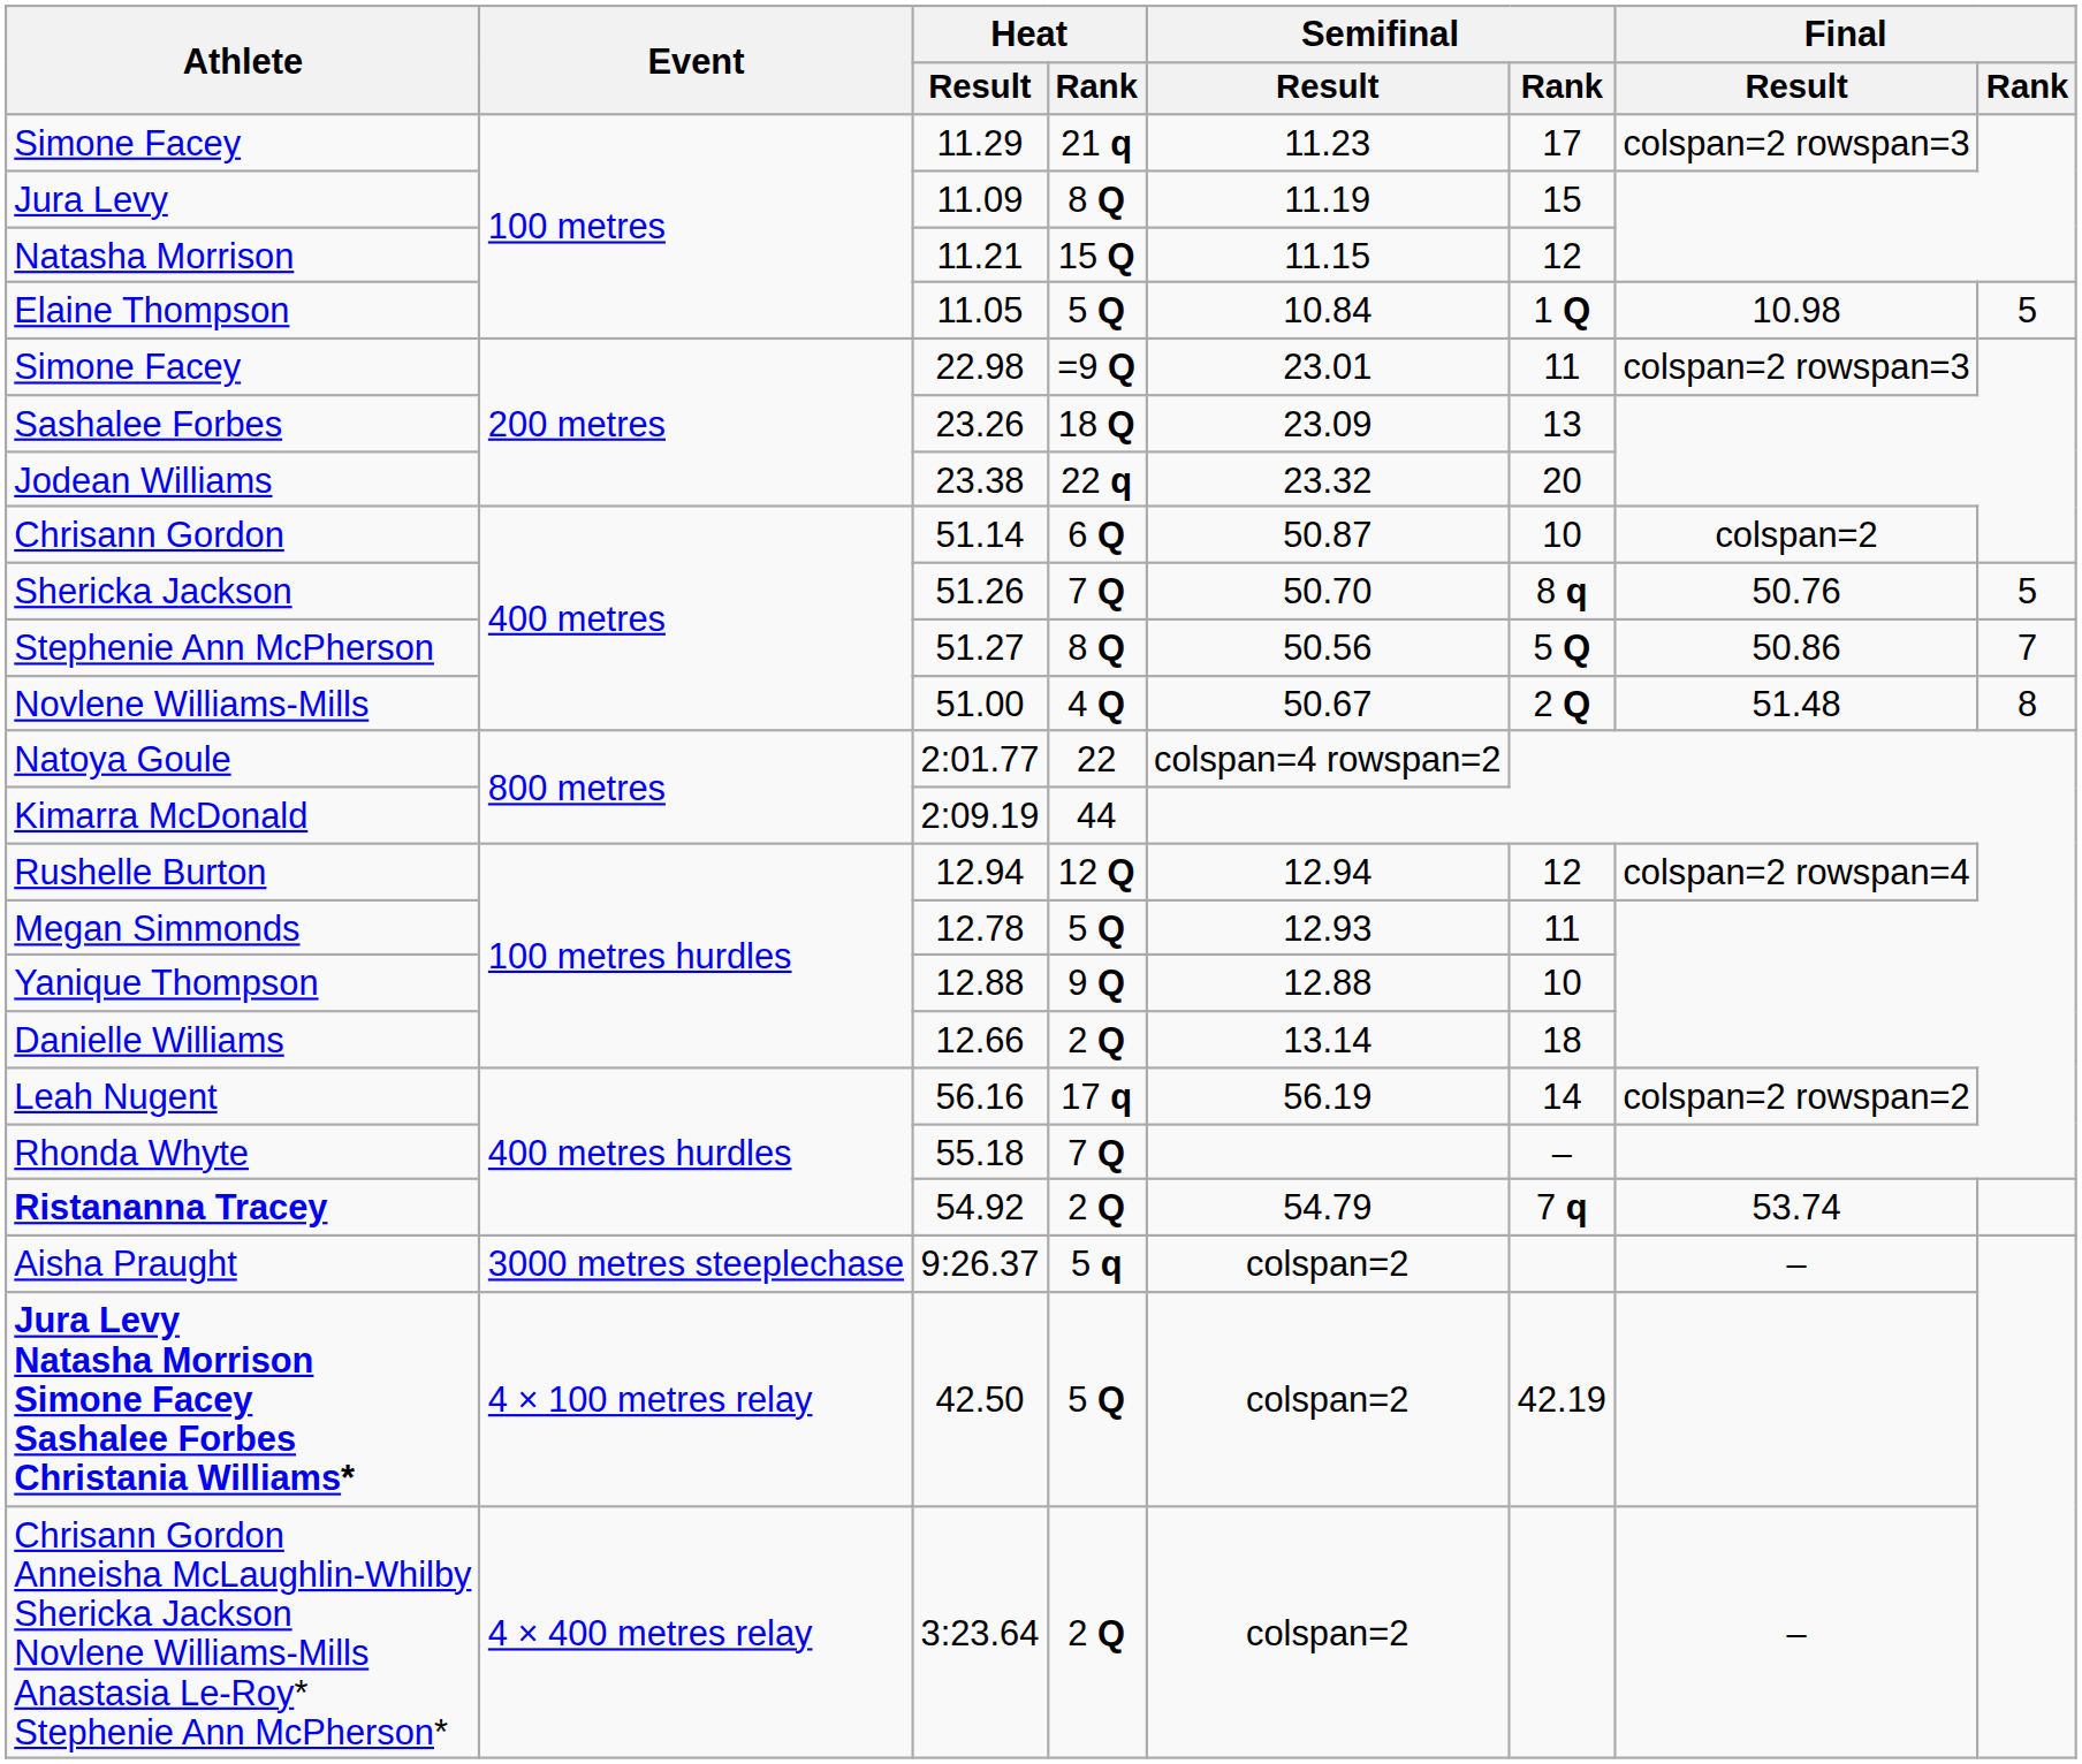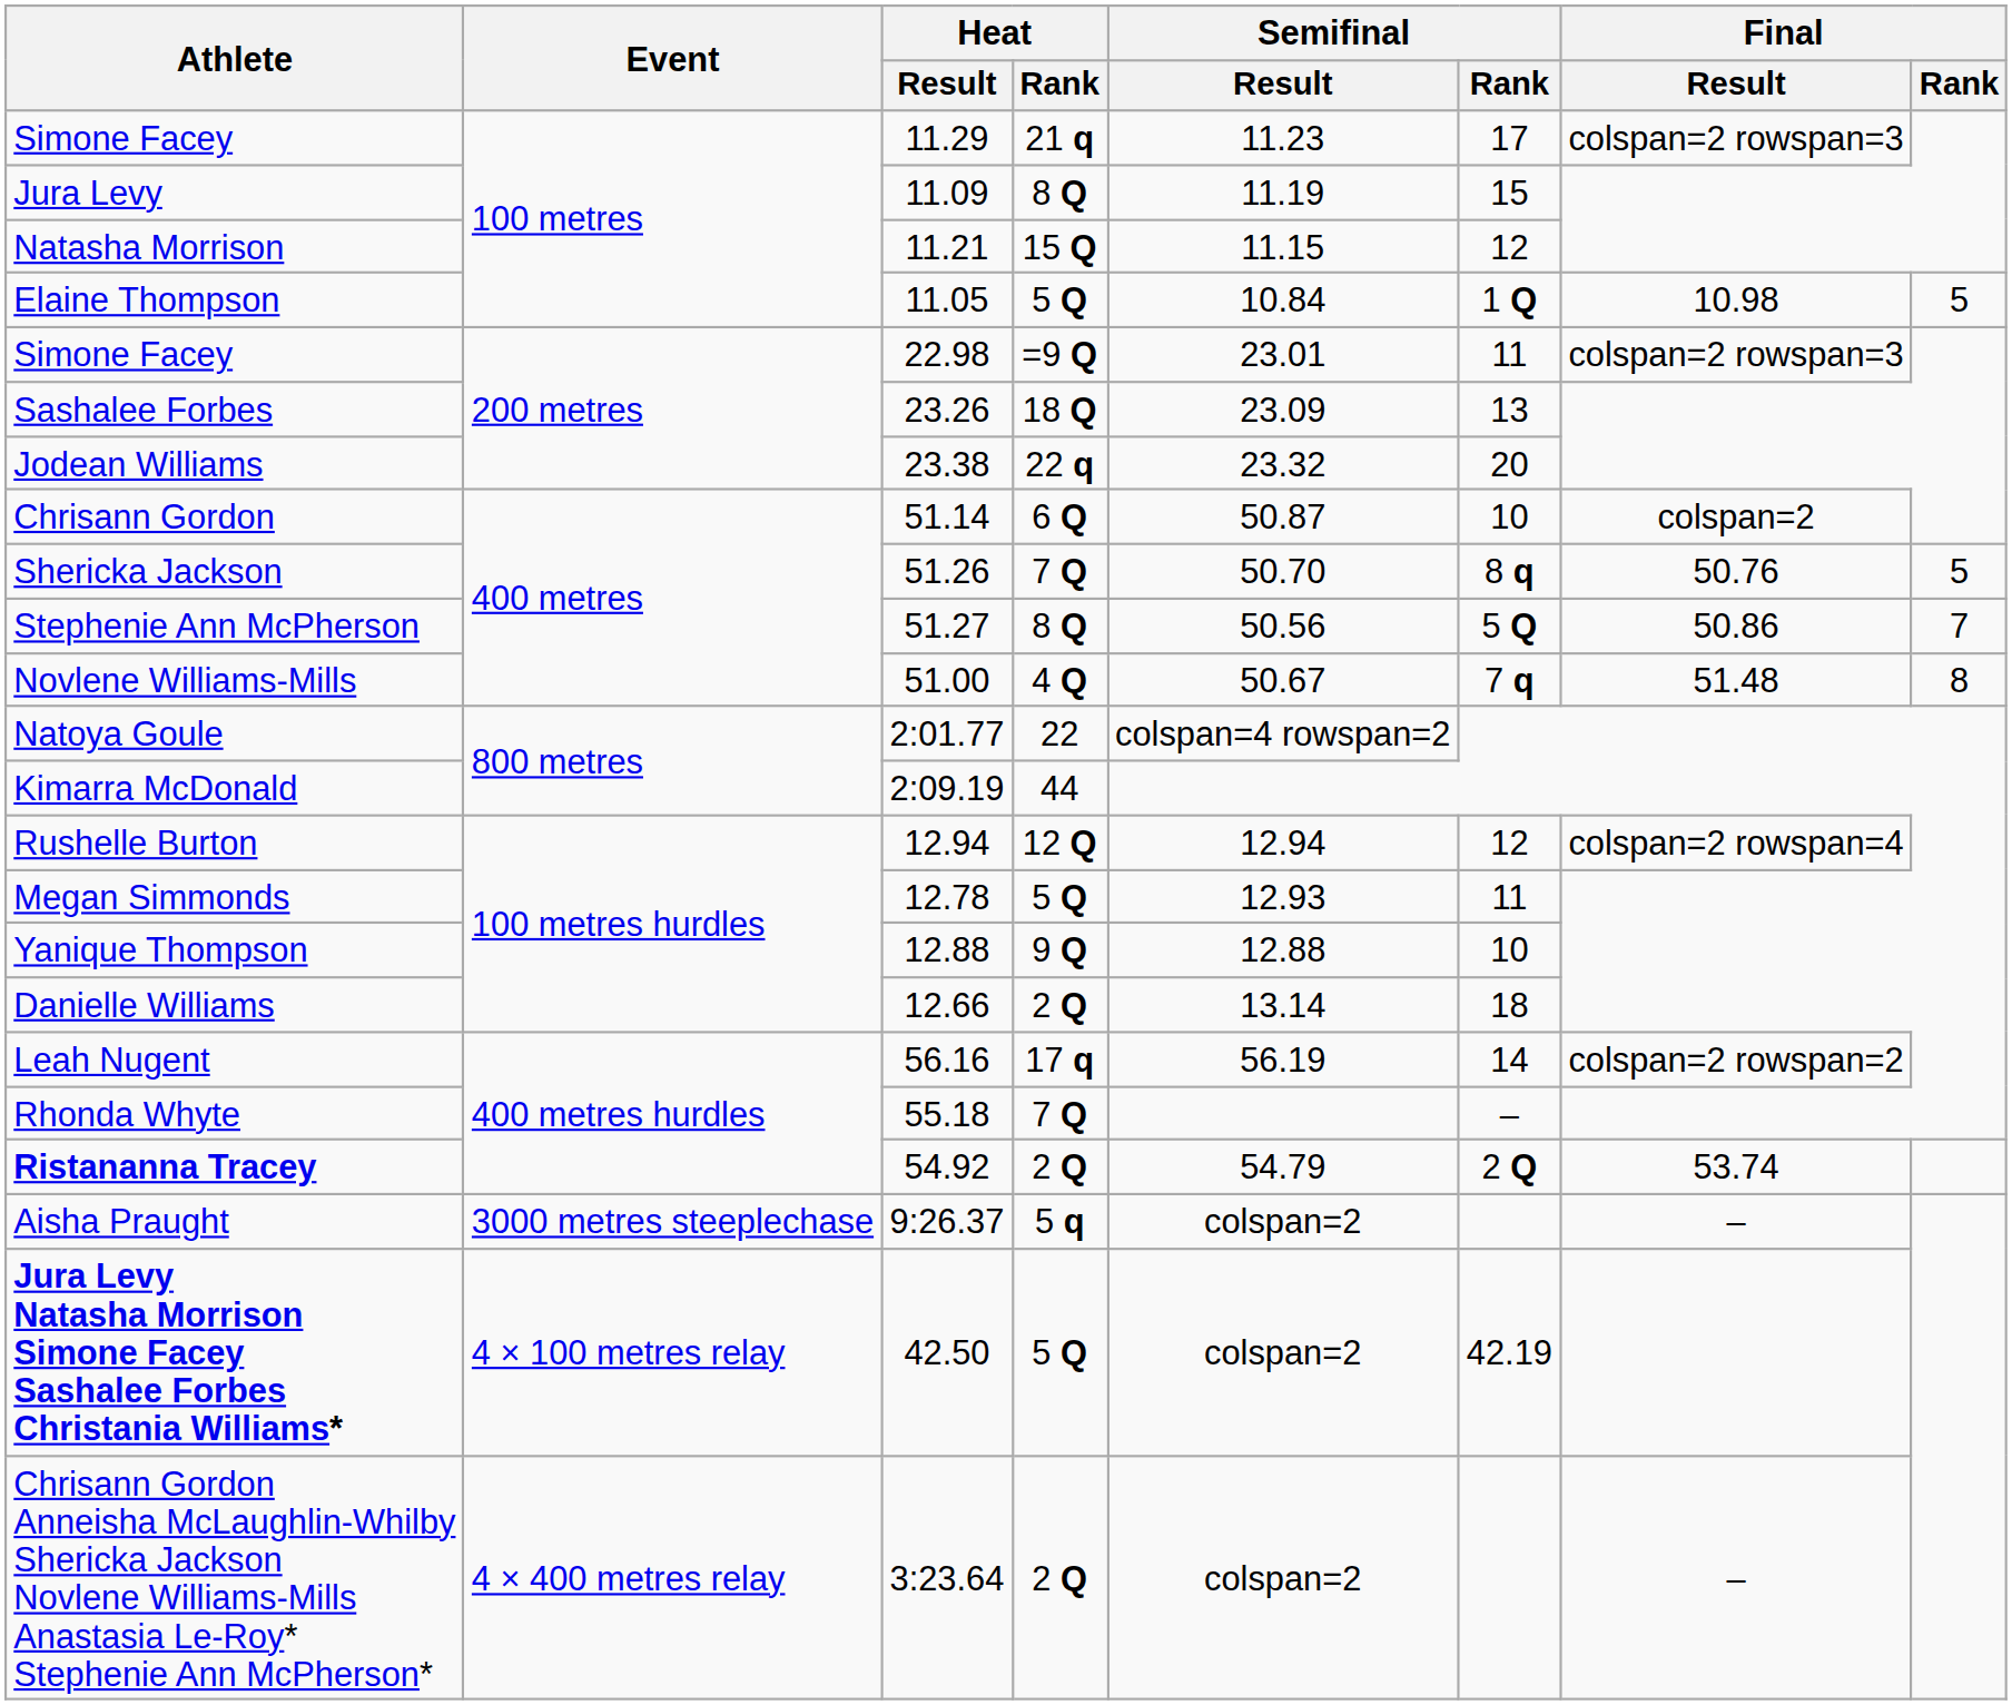Novlene Williams-Mills | Semifinal / Rank: 2 Q -> 7 q
Ristananna Tracey | Semifinal / Rank: 7 q -> 2 Q
